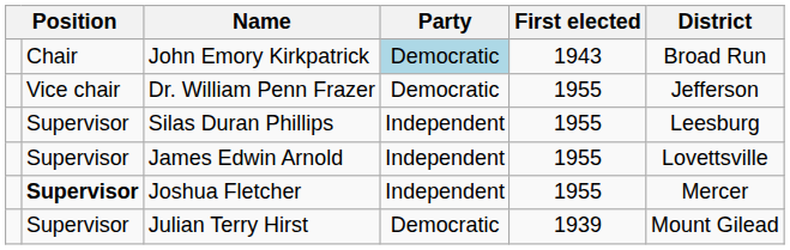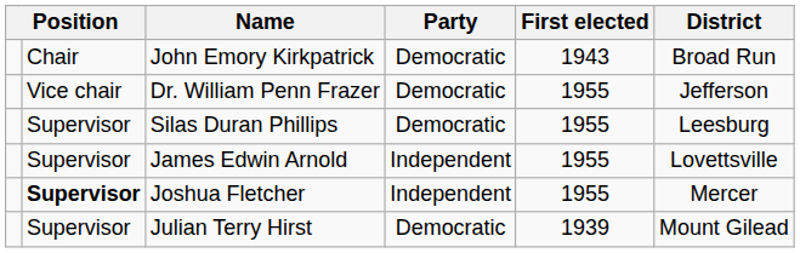John Emory Kirkpatrick | Party: lightblue background -> no background
Silas Duran Phillips | Party: Independent -> Democratic
